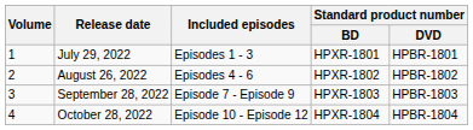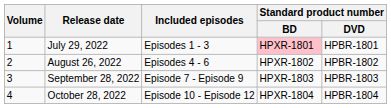July 29, 2022 | Standard product number / BD: no background -> pink background
